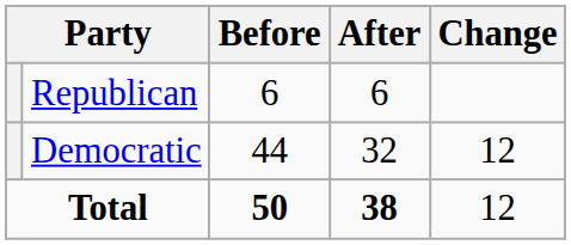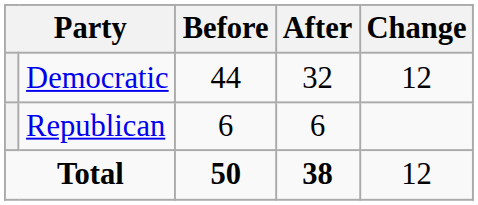rows swapped: Democratic <-> Republican
